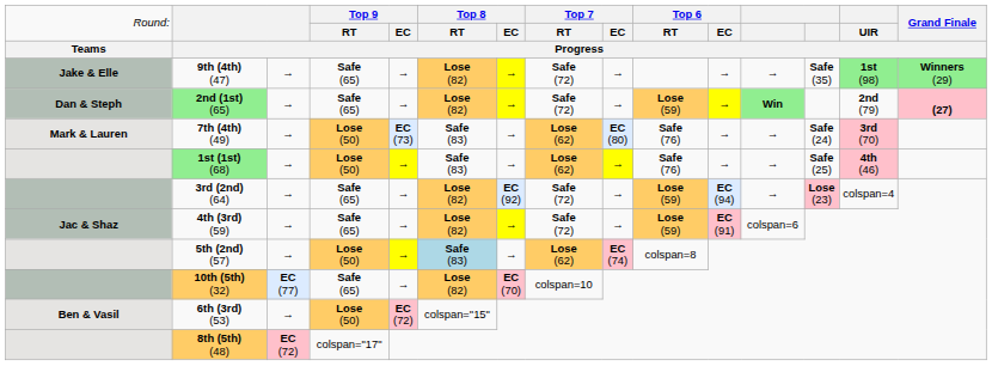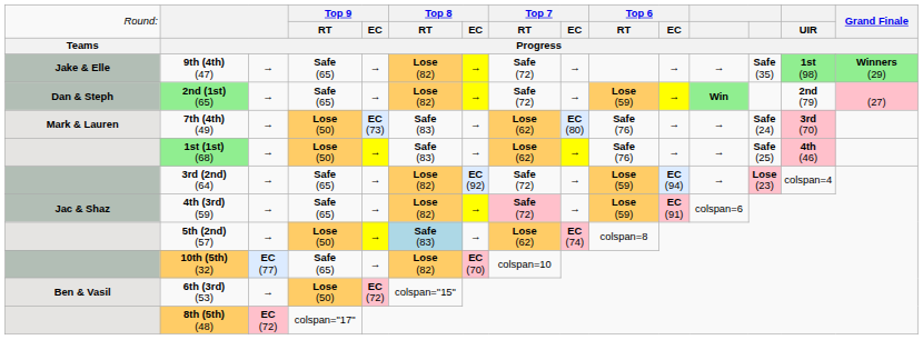2nd (1st) (65) | column 15: bold -> normal
4th (3rd) (59) | column 8: no background -> pink background
